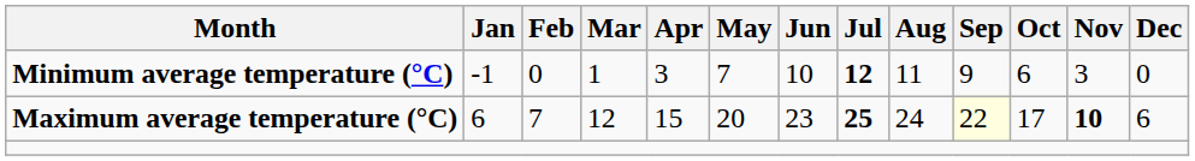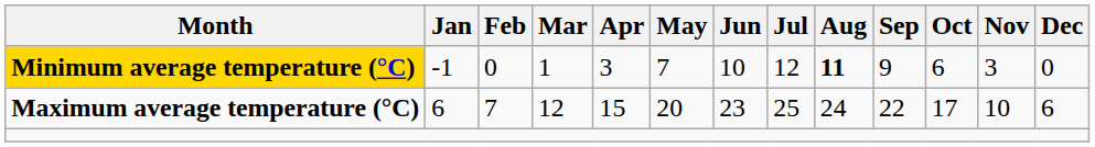row 2 | Month: no background -> gold background
row 2 | Jul: bold -> normal
row 2 | Aug: normal -> bold
row 3 | Jul: bold -> normal
row 3 | Sep: lightyellow background -> no background
row 3 | Nov: bold -> normal
